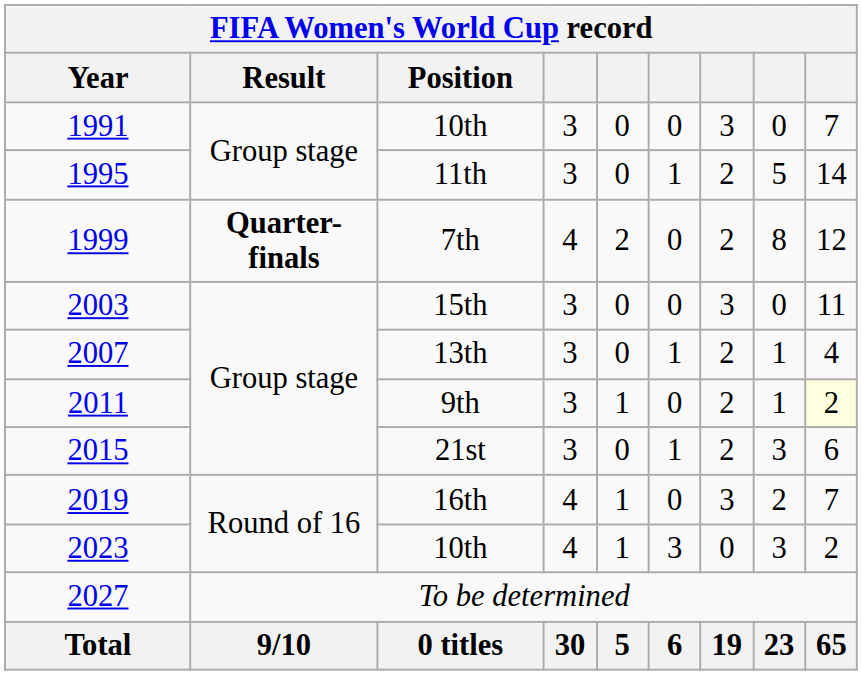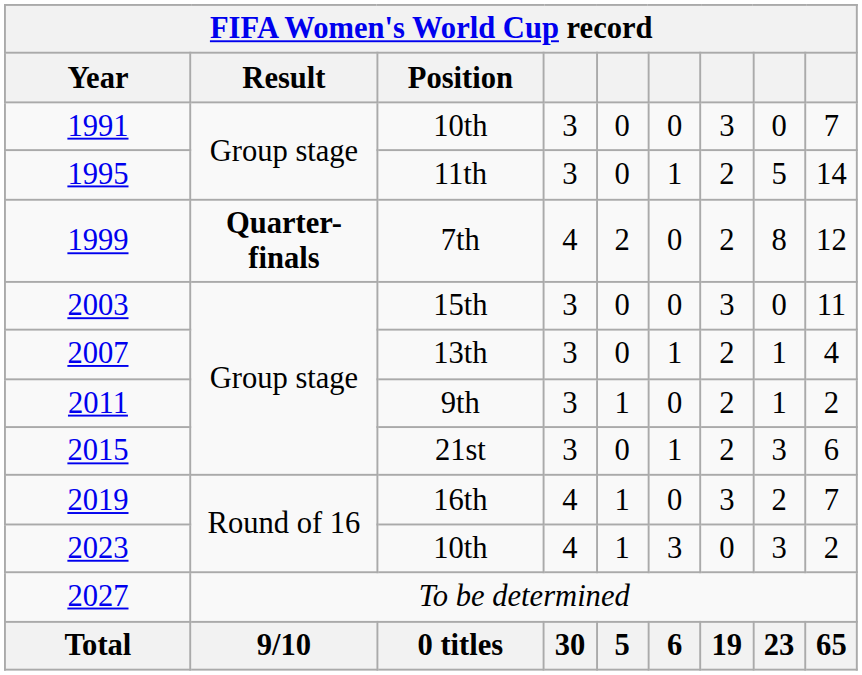9th | column 9: lightyellow background -> no background
